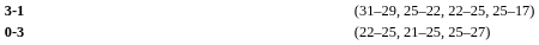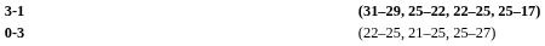3-1 | column 2: normal -> bold
